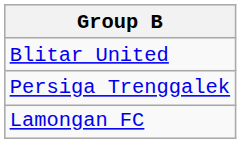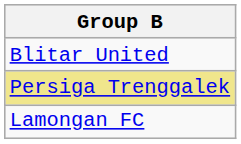row 3 | column 1: no background -> khaki background
